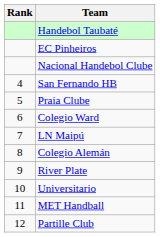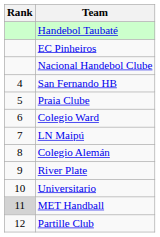MET Handball | Rank: no background -> lightgrey background
